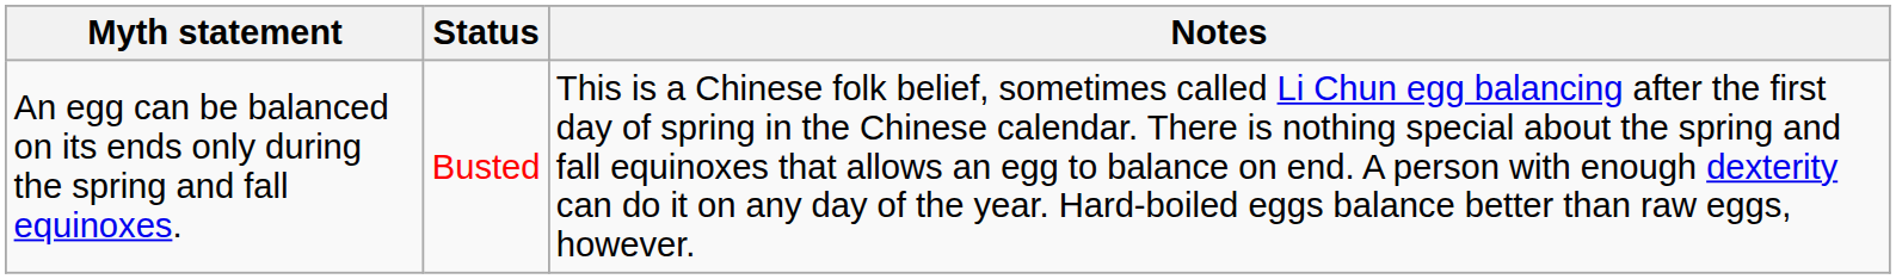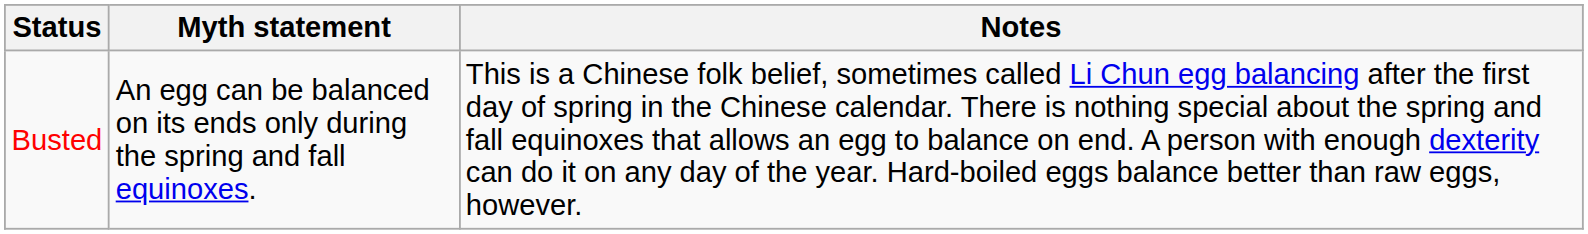columns swapped: Myth statement <-> Status
